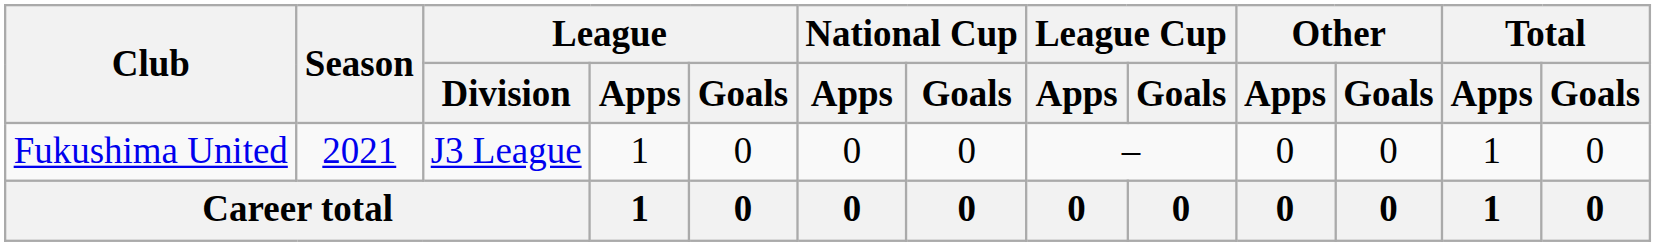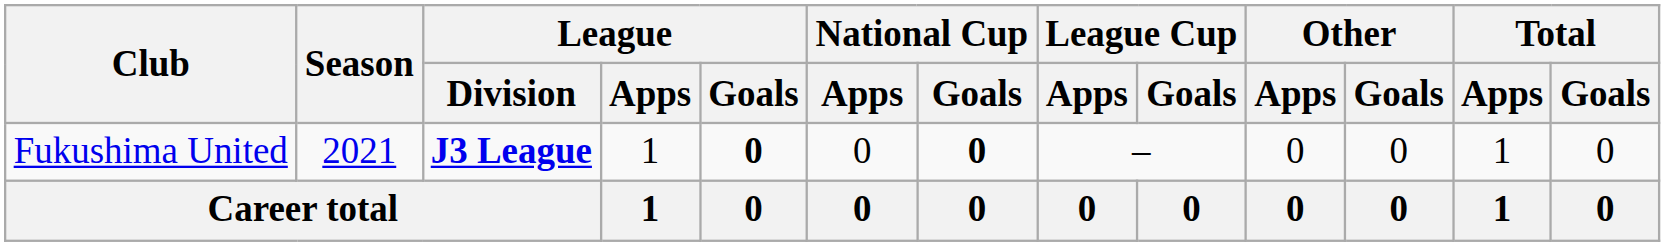Fukushima United | League / Division: normal -> bold
Fukushima United | League / Goals: normal -> bold
Fukushima United | National Cup / Goals: normal -> bold
